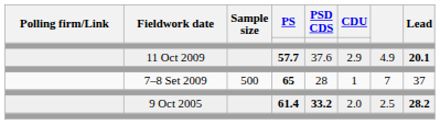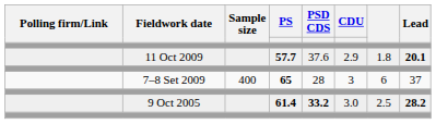11 Oct 2009 | column 7: 4.9 -> 1.8
7–8 Set 2009 | Sample size: 500 -> 400
7–8 Set 2009 | CDU: 1 -> 3
7–8 Set 2009 | column 7: 7 -> 6
9 Oct 2005 | CDU: 2.0 -> 3.0
